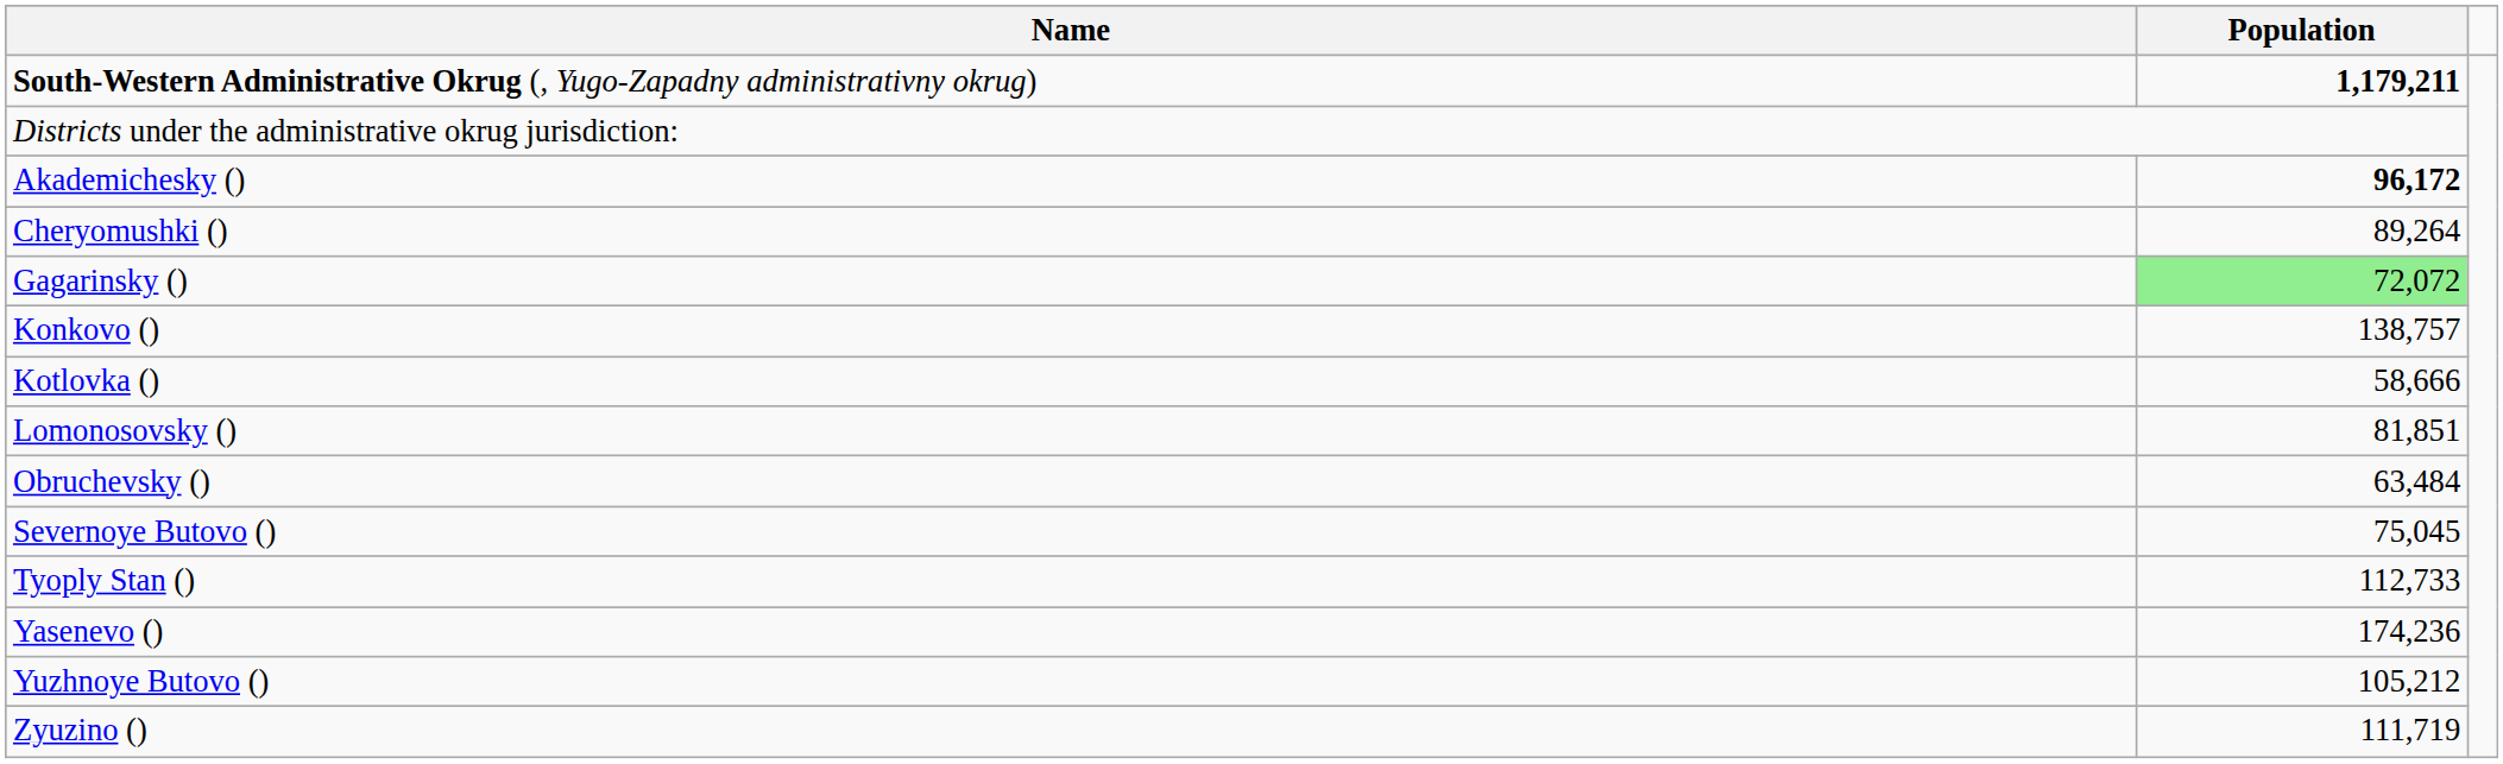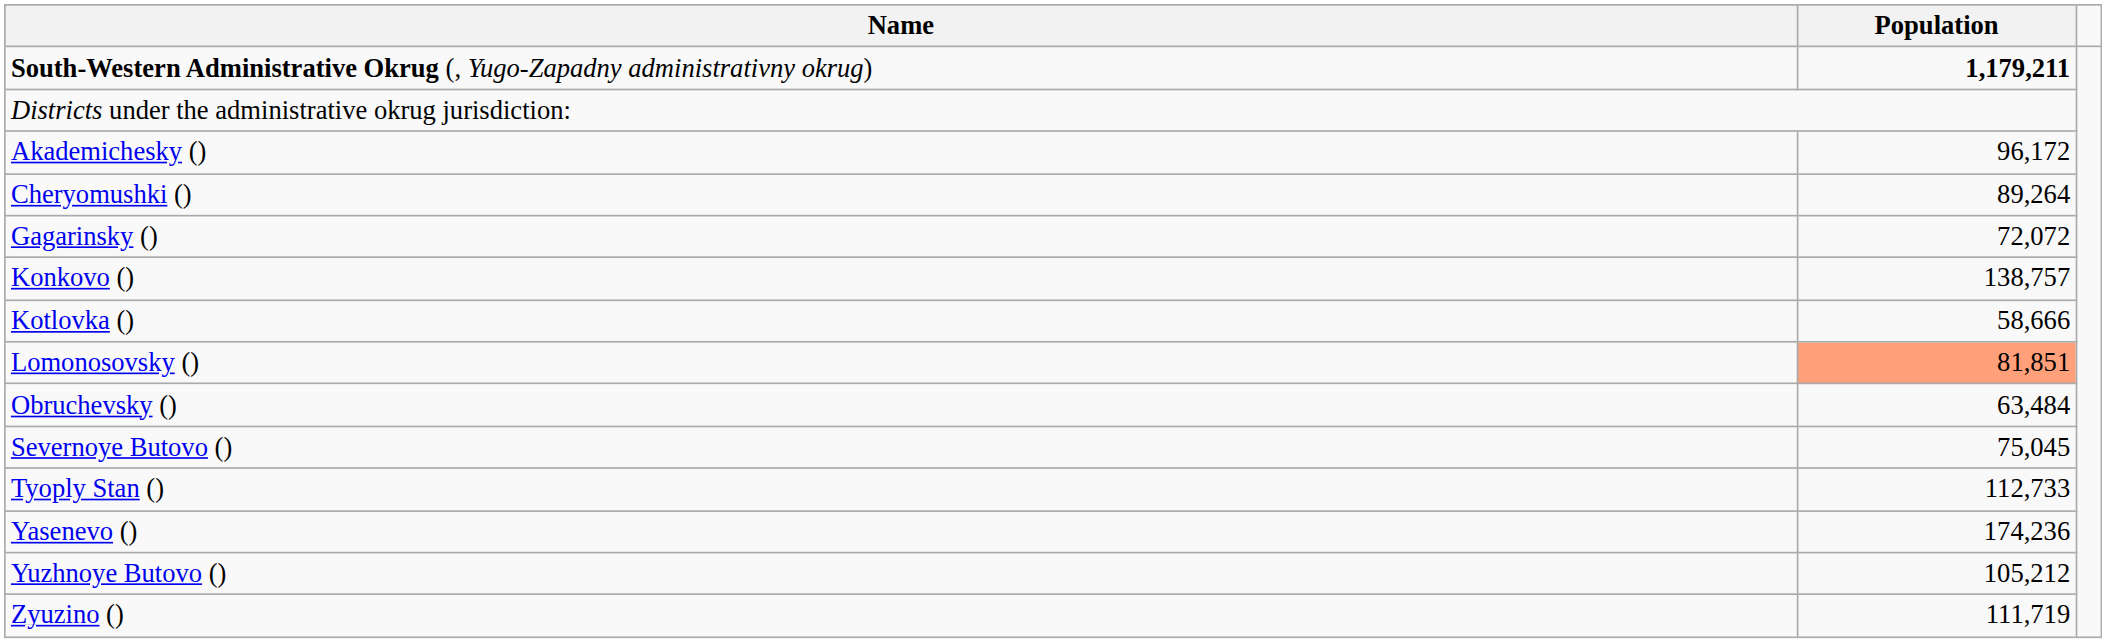Akademichesky () | Population: bold -> normal
Gagarinsky () | Population: lightgreen background -> no background
Lomonosovsky () | Population: no background -> lightsalmon background
